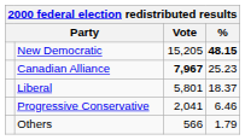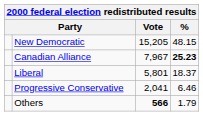New Democratic | %: bold -> normal
Canadian Alliance | Vote: bold -> normal
Canadian Alliance | %: normal -> bold
Others | Vote: normal -> bold
